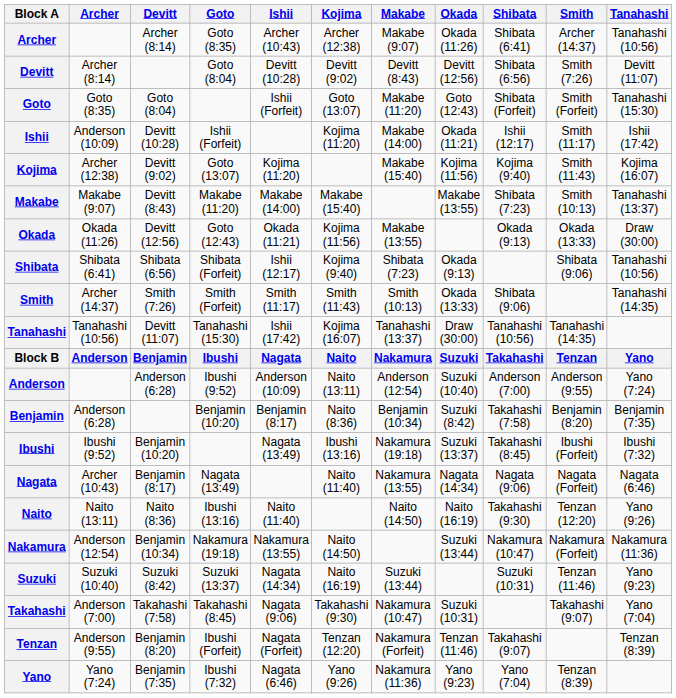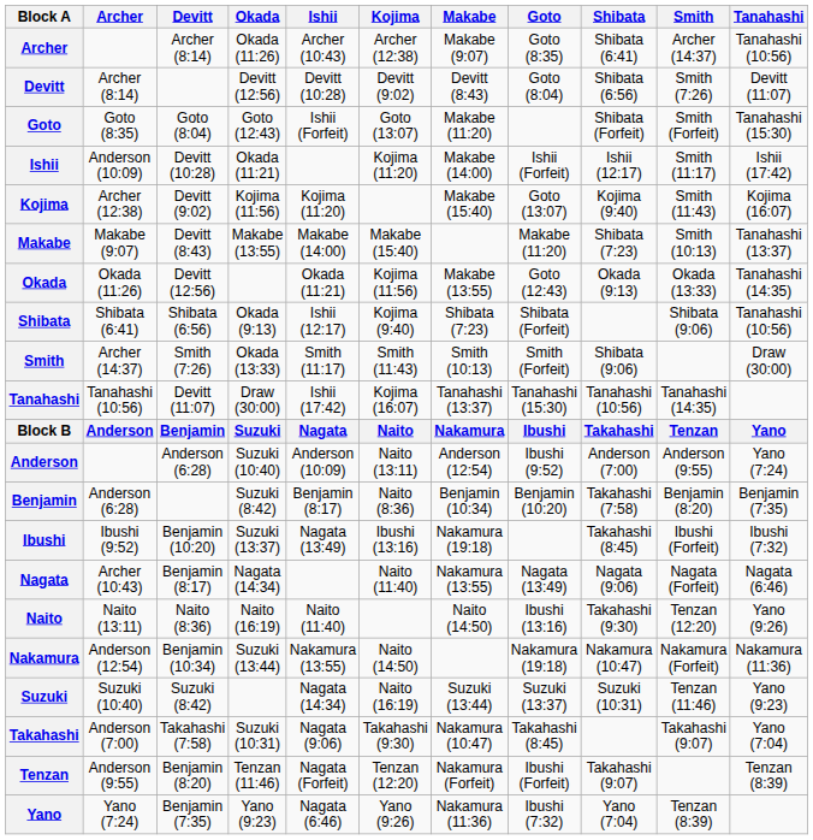columns swapped: Goto <-> Okada
row 8 | Tanahashi: Draw (30:00) -> Tanahashi (14:35)
row 10 | Tanahashi: Tanahashi (14:35) -> Draw (30:00)
